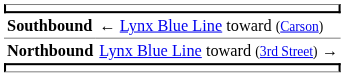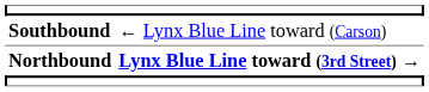row 2 | column 2: normal -> bold
